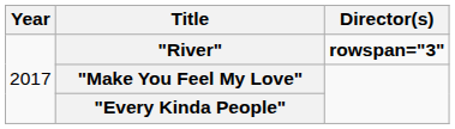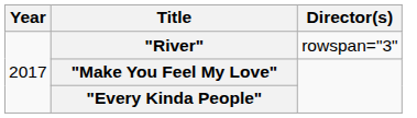"River" | Director(s): bold -> normal
